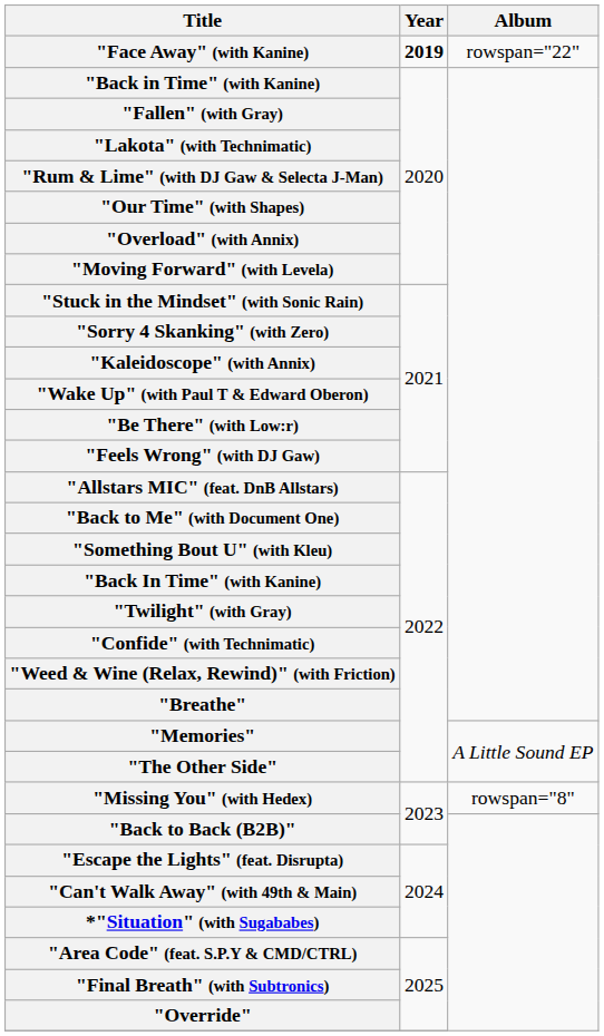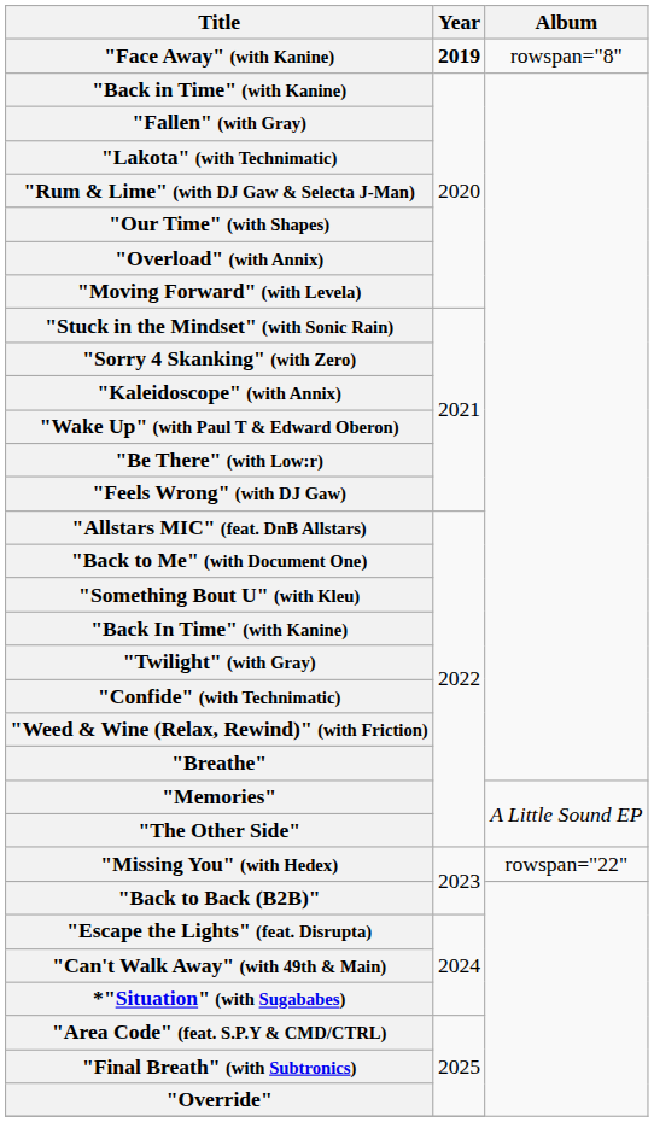"Face Away" (with Kanine) | Album: rowspan="22" -> rowspan="8"
"Missing You" (with Hedex) | Album: rowspan="8" -> rowspan="22"
